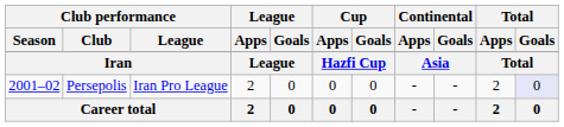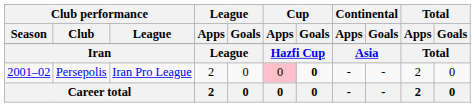Persepolis | Cup / Apps: no background -> pink background
Persepolis | Cup / Goals: normal -> bold
Persepolis | Total / Goals: lavender background -> no background
